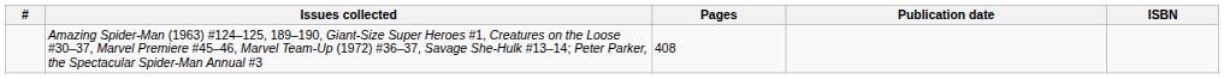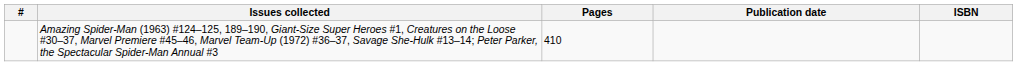row 2 | Pages: 408 -> 410
